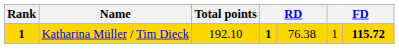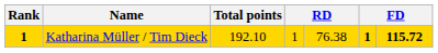Katharina Müller / Tim Dieck | column 4: bold -> normal
Katharina Müller / Tim Dieck | column 6: normal -> bold
